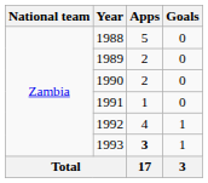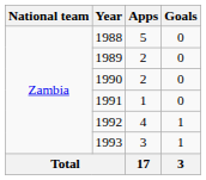1993 | Apps: bold -> normal
